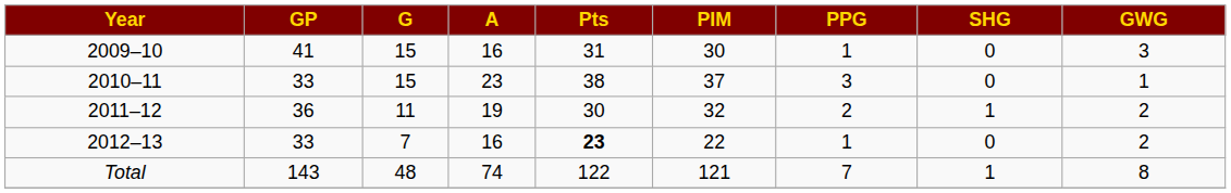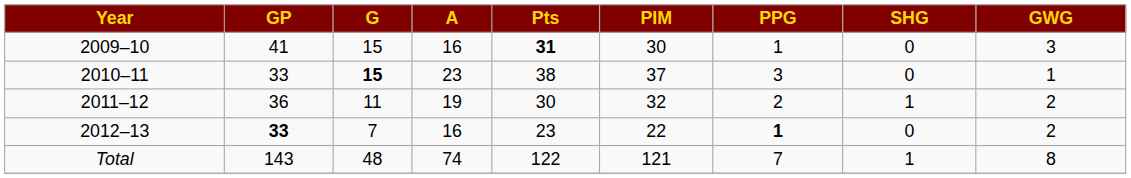2009–10 | Pts: normal -> bold
2010–11 | G: normal -> bold
2012–13 | GP: normal -> bold
2012–13 | Pts: bold -> normal
2012–13 | PPG: normal -> bold
